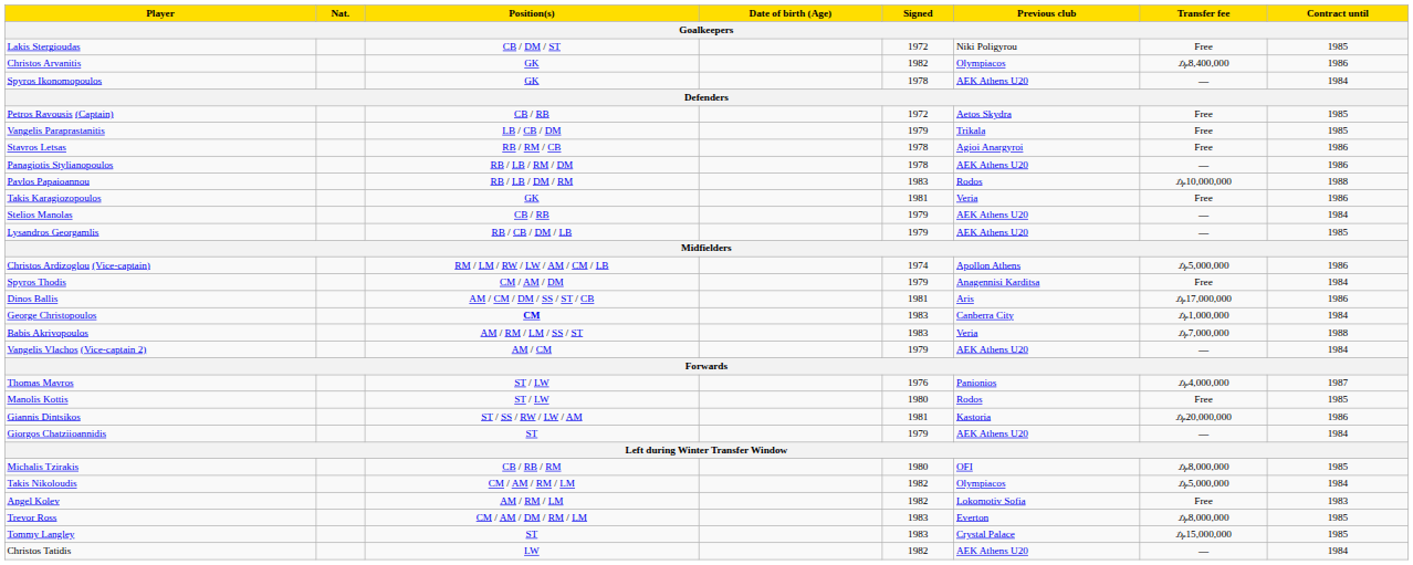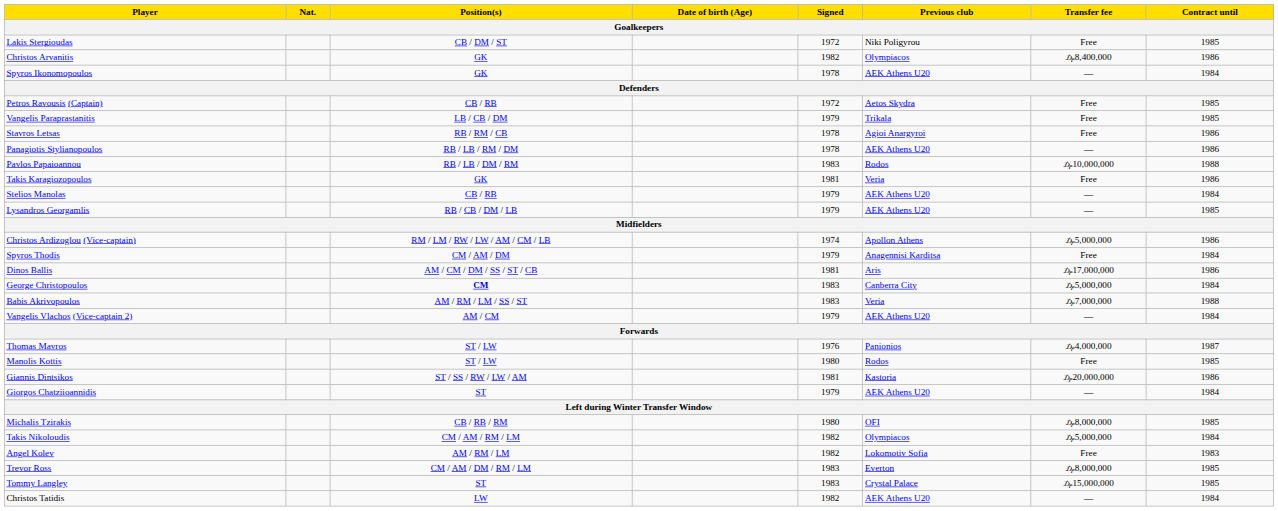George Christopoulos | Transfer fee: ₯1,000,000 -> ₯5,000,000
